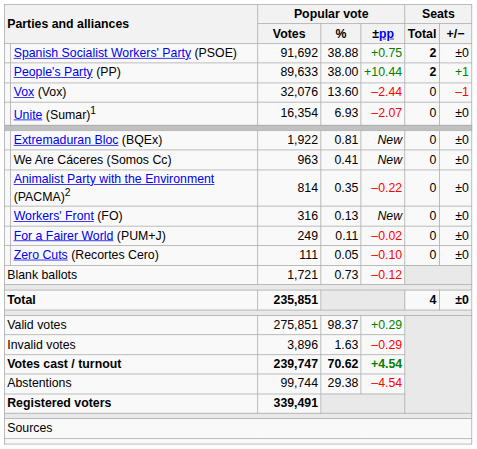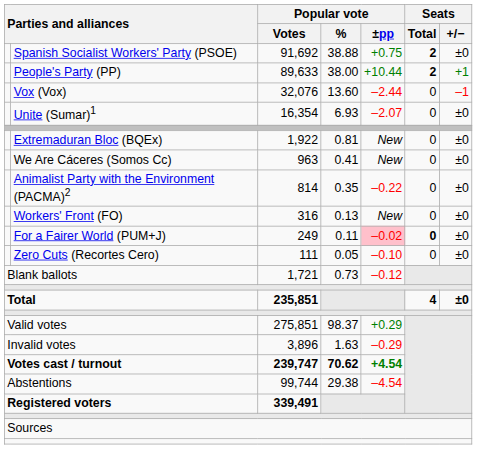For a Fairer World (PUM+J) | Popular vote / ±pp: no background -> pink background
For a Fairer World (PUM+J) | Seats / Total: normal -> bold
